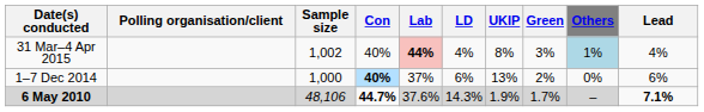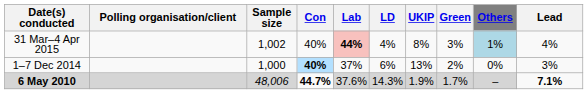1–7 Dec 2014 | Lead: 6% -> 3%
6 May 2010 | Sample size: 48,106 -> 48,006
